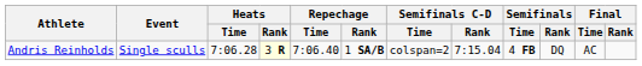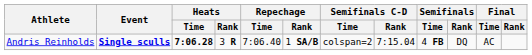Andris Reinholds | Event: normal -> bold
Andris Reinholds | Heats / Time: normal -> bold
Andris Reinholds | Heats / Rank: lightyellow background -> no background
